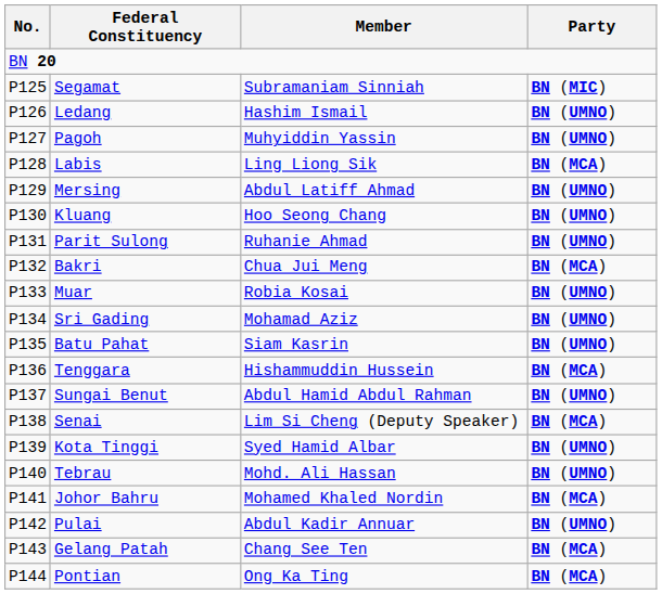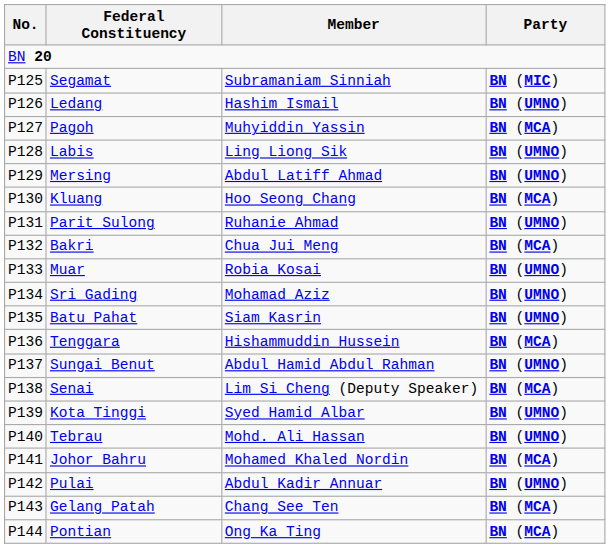Pagoh | Party: BN (UMNO) -> BN (MCA)
Labis | Party: BN (MCA) -> BN (UMNO)
Kluang | Party: BN (UMNO) -> BN (MCA)
